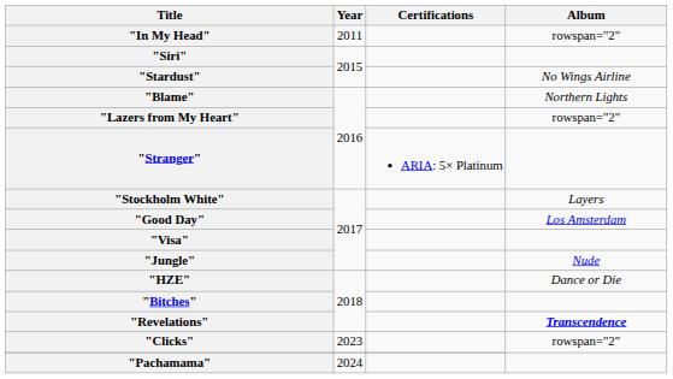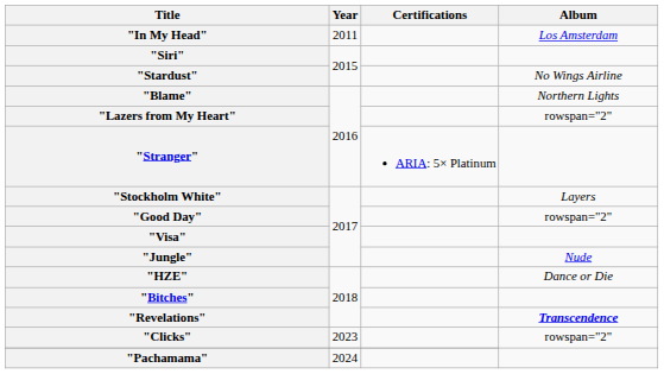"In My Head" | Album: rowspan="2" -> Los Amsterdam
"Good Day" | Album: Los Amsterdam -> rowspan="2"
